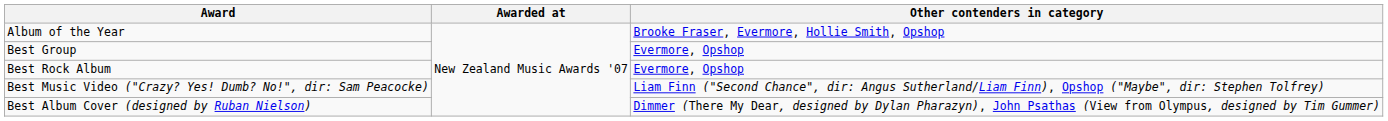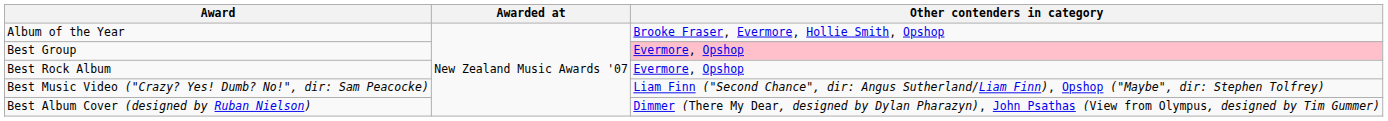Best Group | Other contenders in category: no background -> pink background
